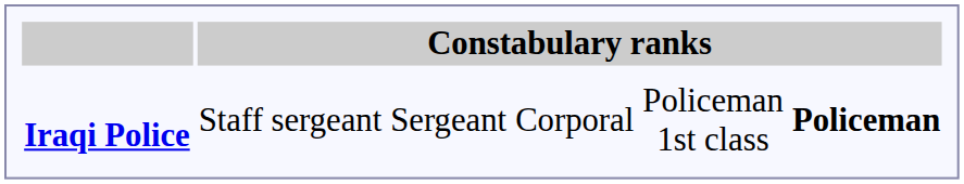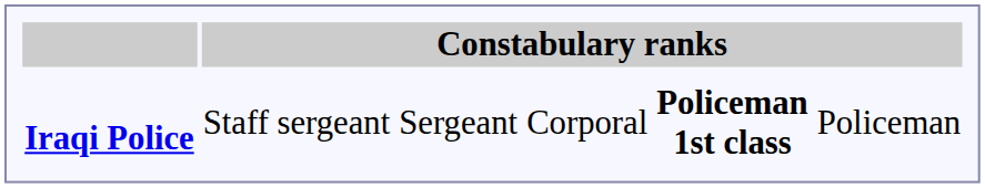Staff sergeant | column 5: normal -> bold
Staff sergeant | column 6: bold -> normal
